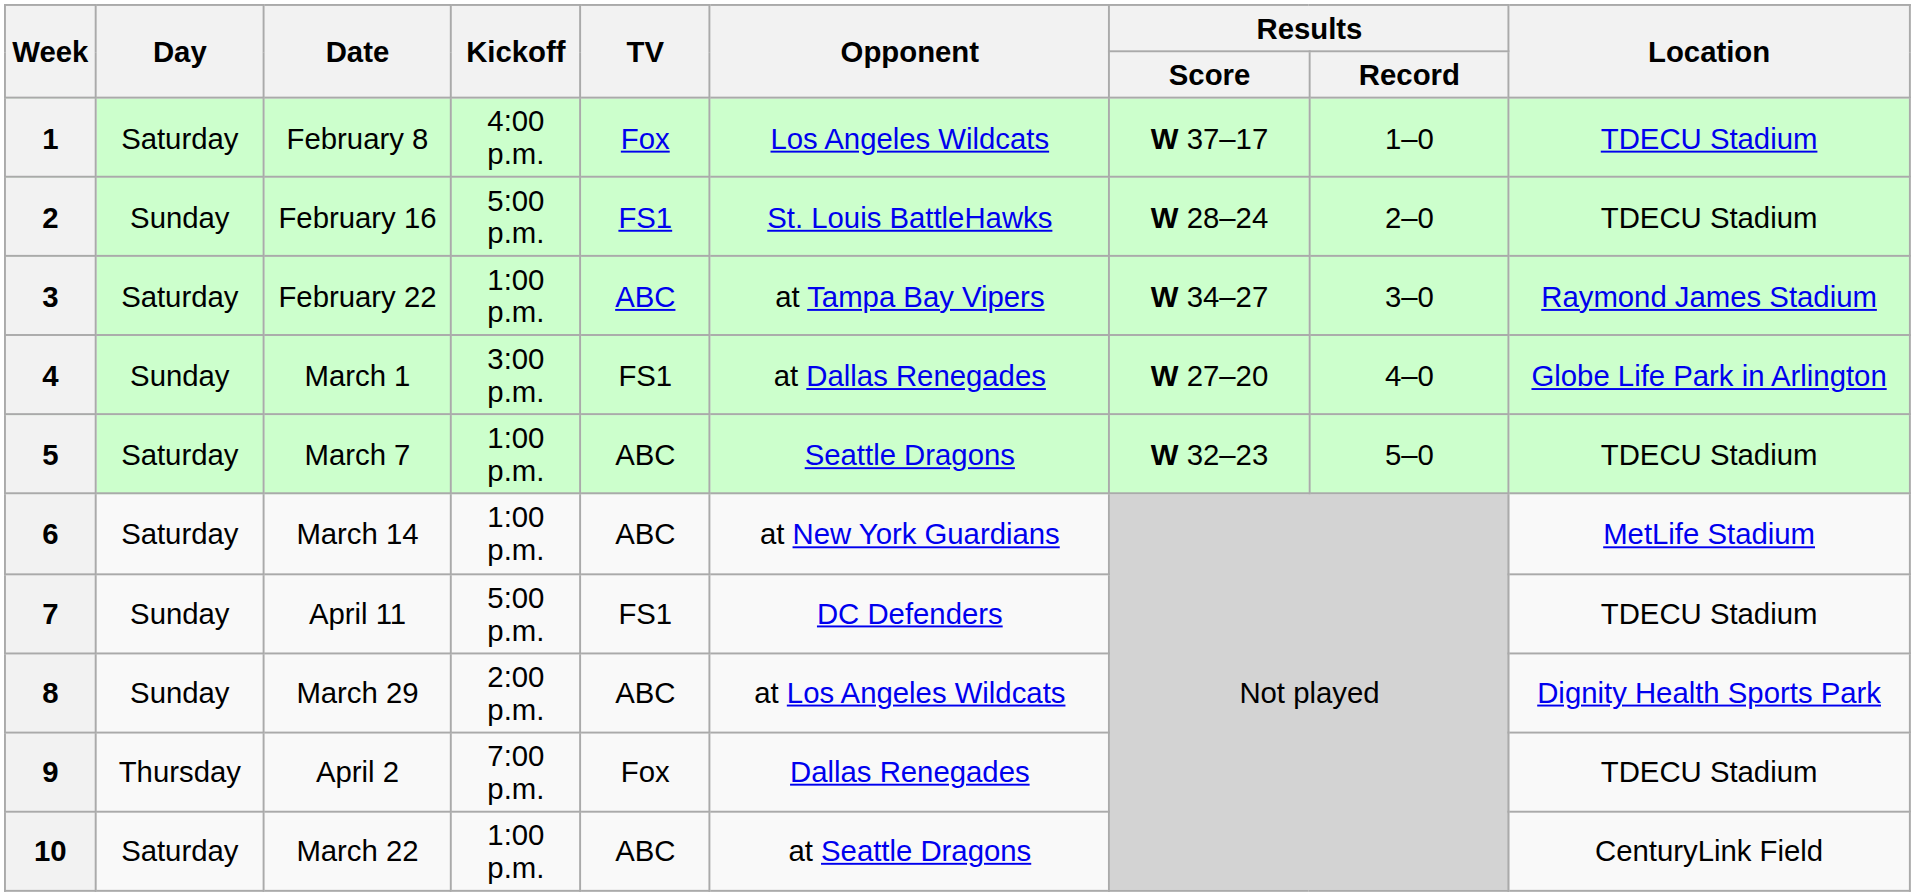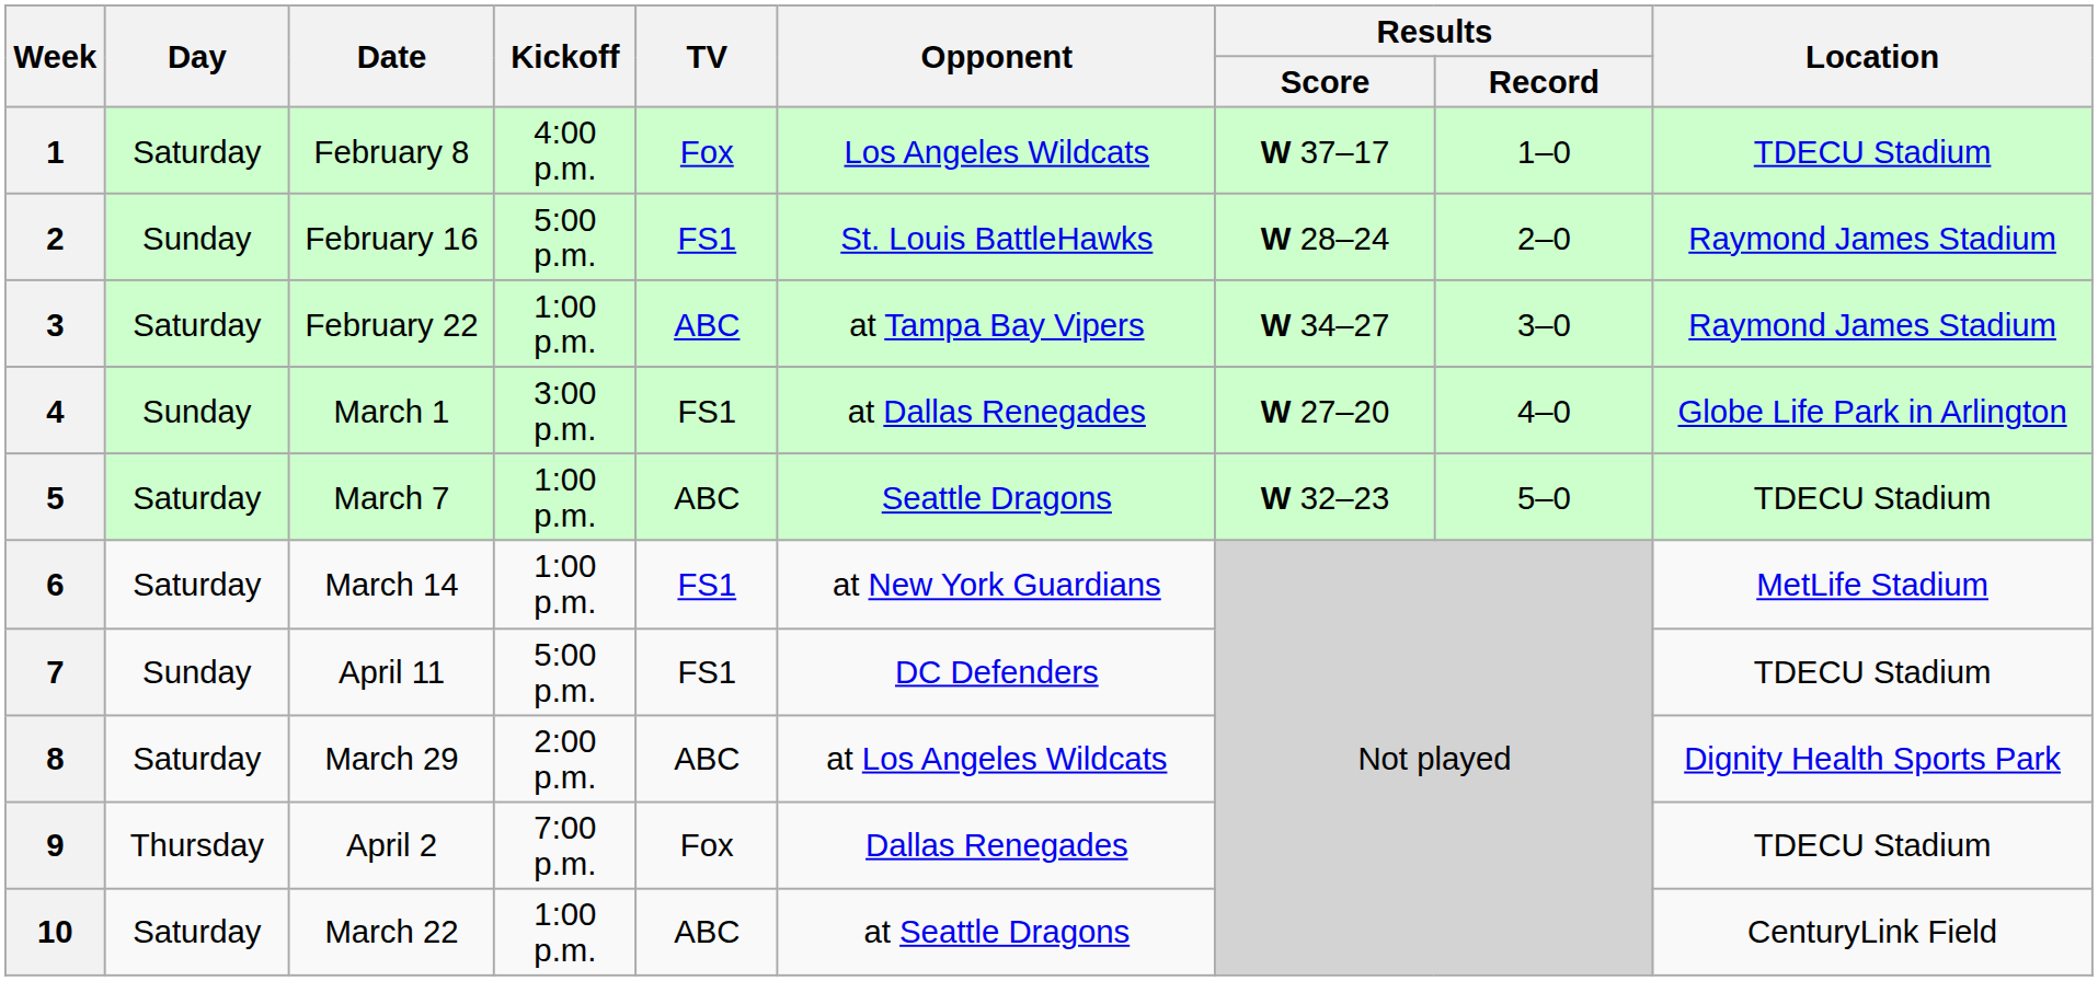2 | Location: TDECU Stadium -> Raymond James Stadium
6 | TV: ABC -> FS1
8 | Day: Sunday -> Saturday
